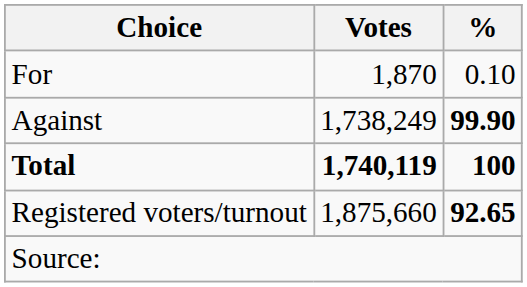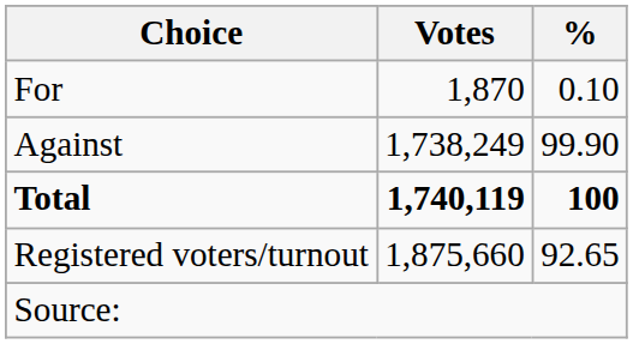Against | %: bold -> normal
Registered voters/turnout | %: bold -> normal
